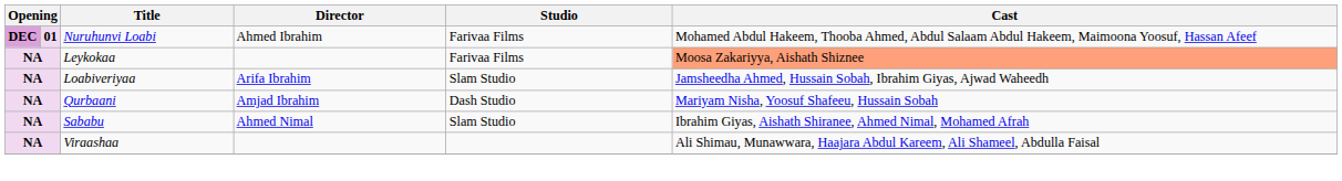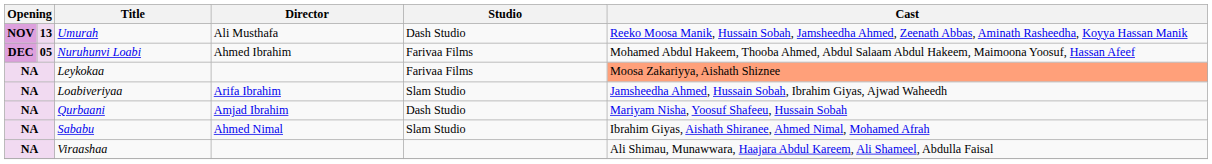+ row: NOV | 13 | Umurah | Ali Musthafa | Dash Studio | Reeko Moosa Manik, Hussain Sobah, Jamsheedha Ahmed, Zeenath Abbas, Aminath Rasheedha, Koyya Hassan Manik
Nuruhunvi Loabi | column 2: 01 -> 05
